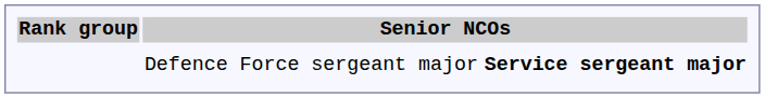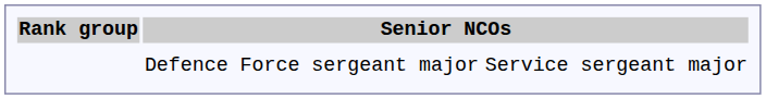Defence Force sergeant major | column 3: bold -> normal
